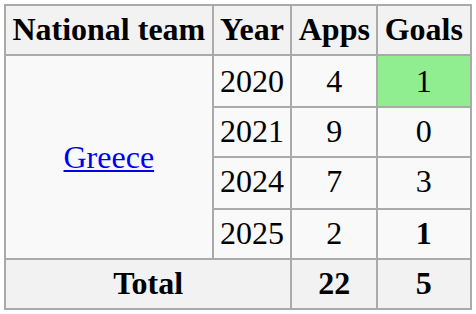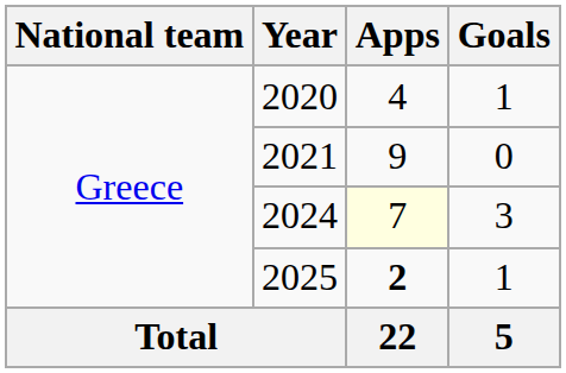2020 | Goals: lightgreen background -> no background
2024 | Apps: no background -> lightyellow background
2025 | Apps: normal -> bold
2025 | Goals: bold -> normal
